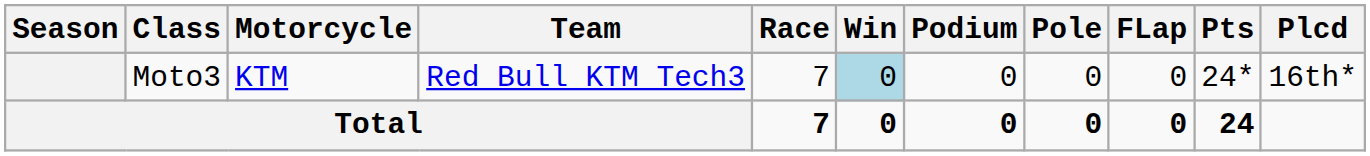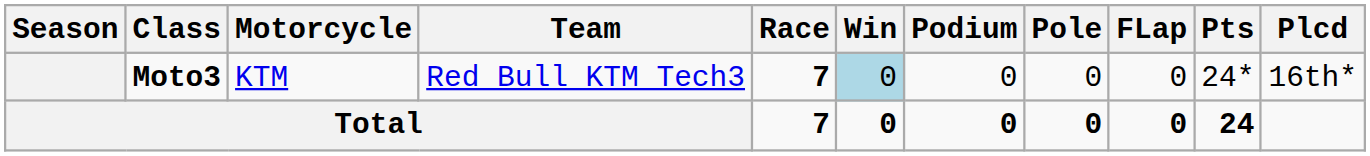row 2 | Class: normal -> bold
row 2 | Race: normal -> bold
